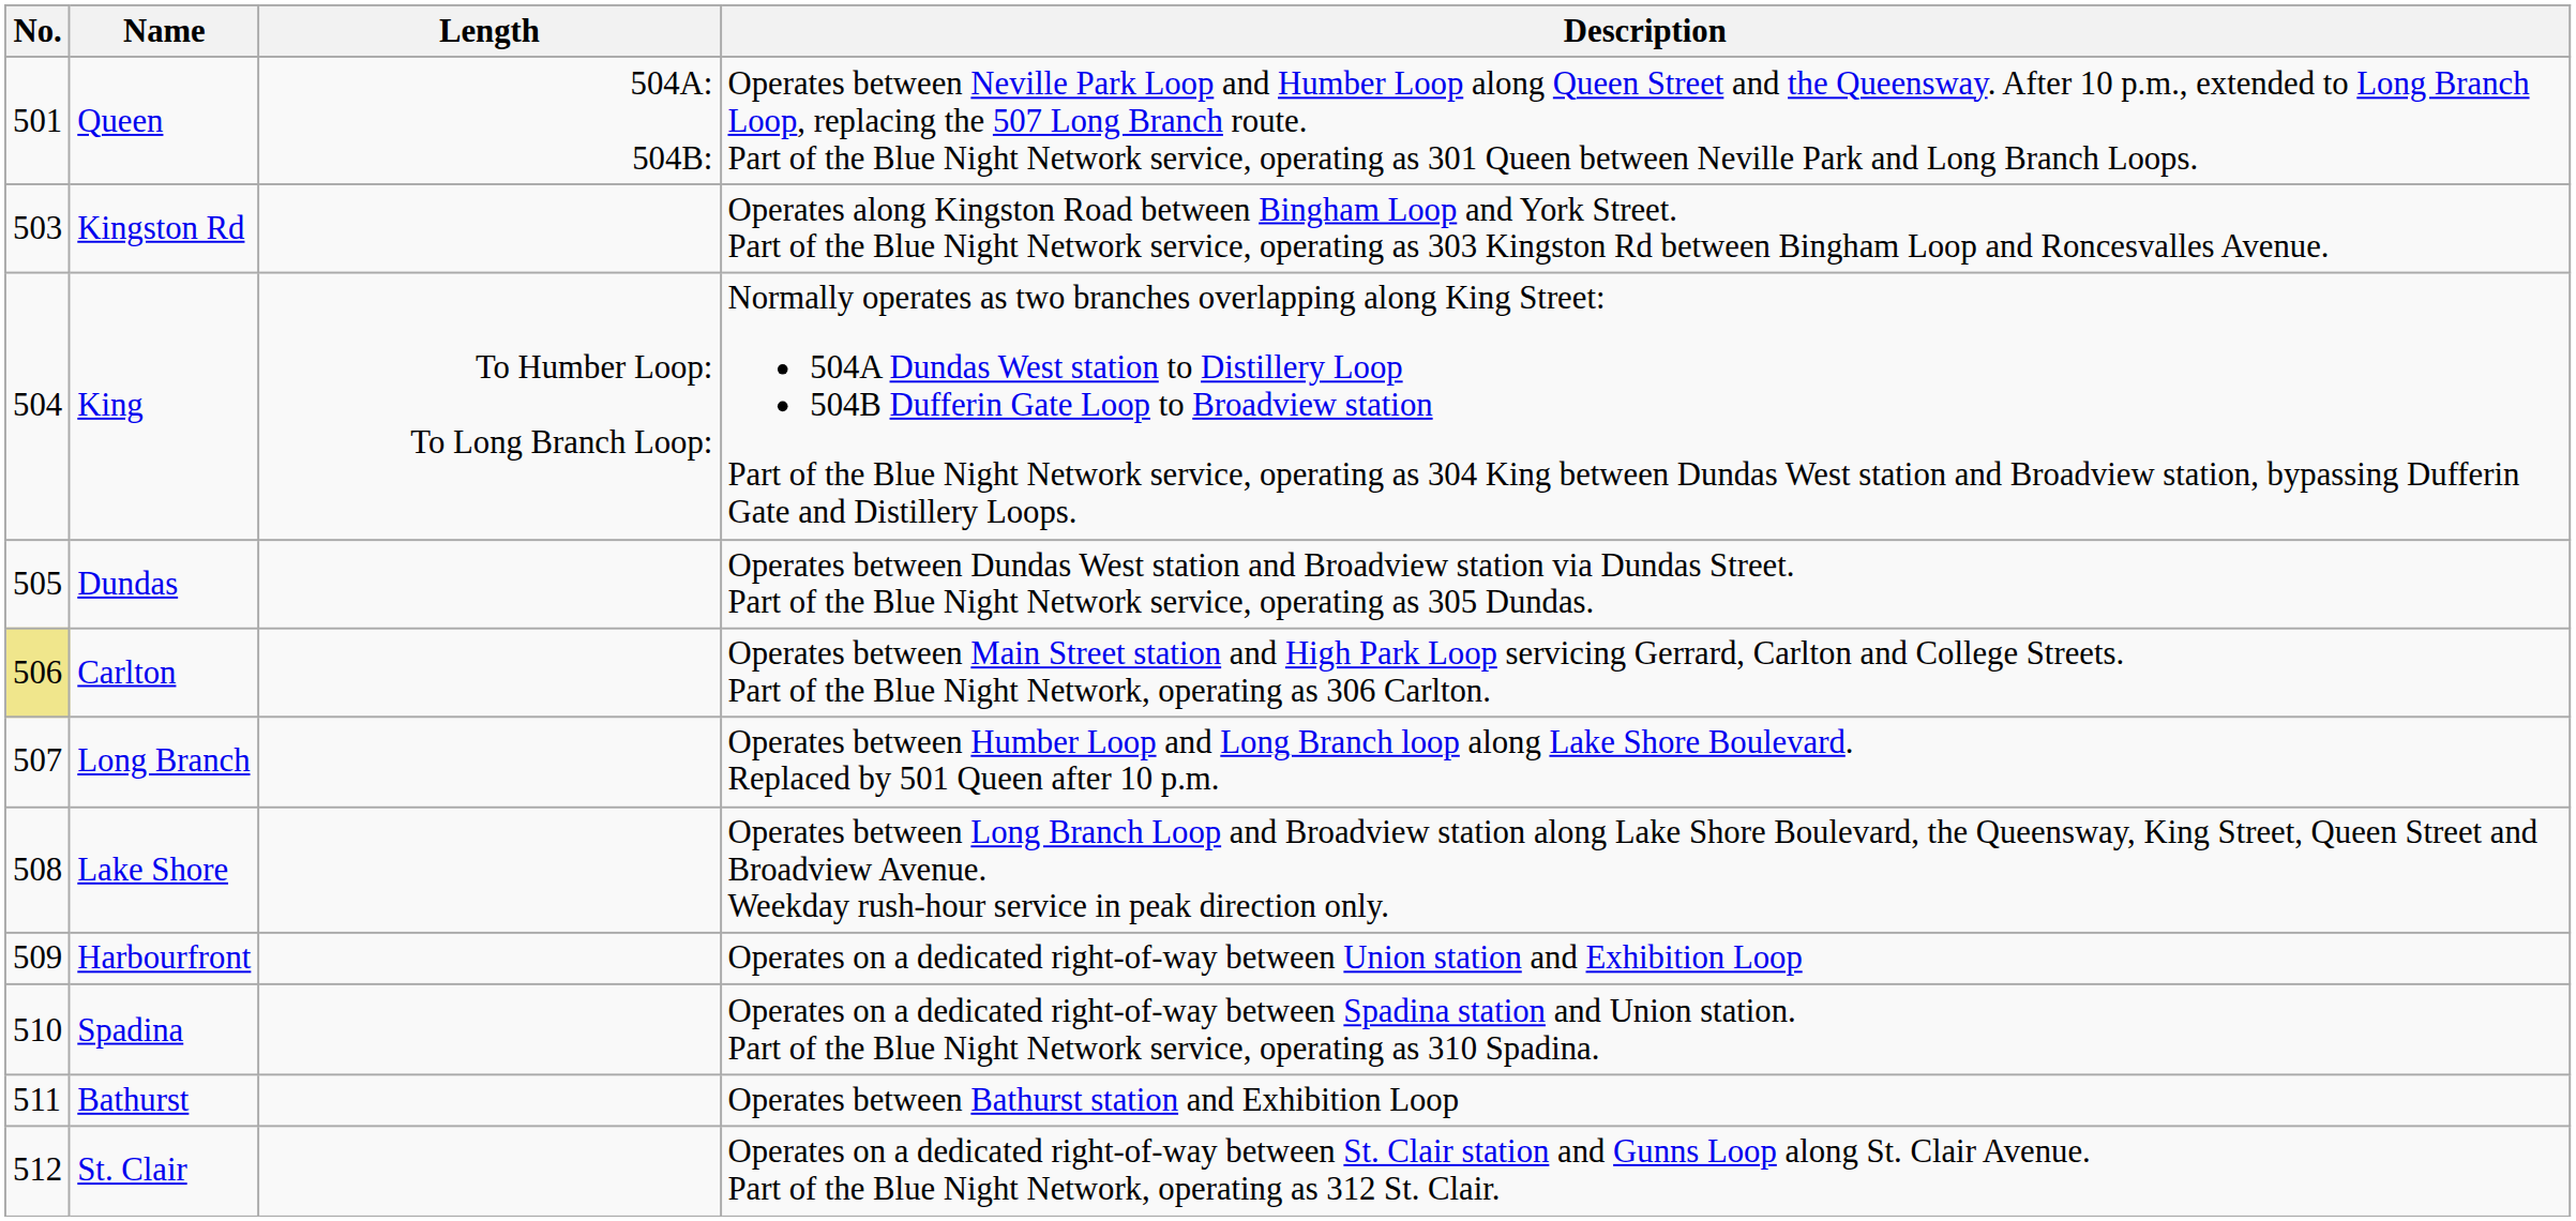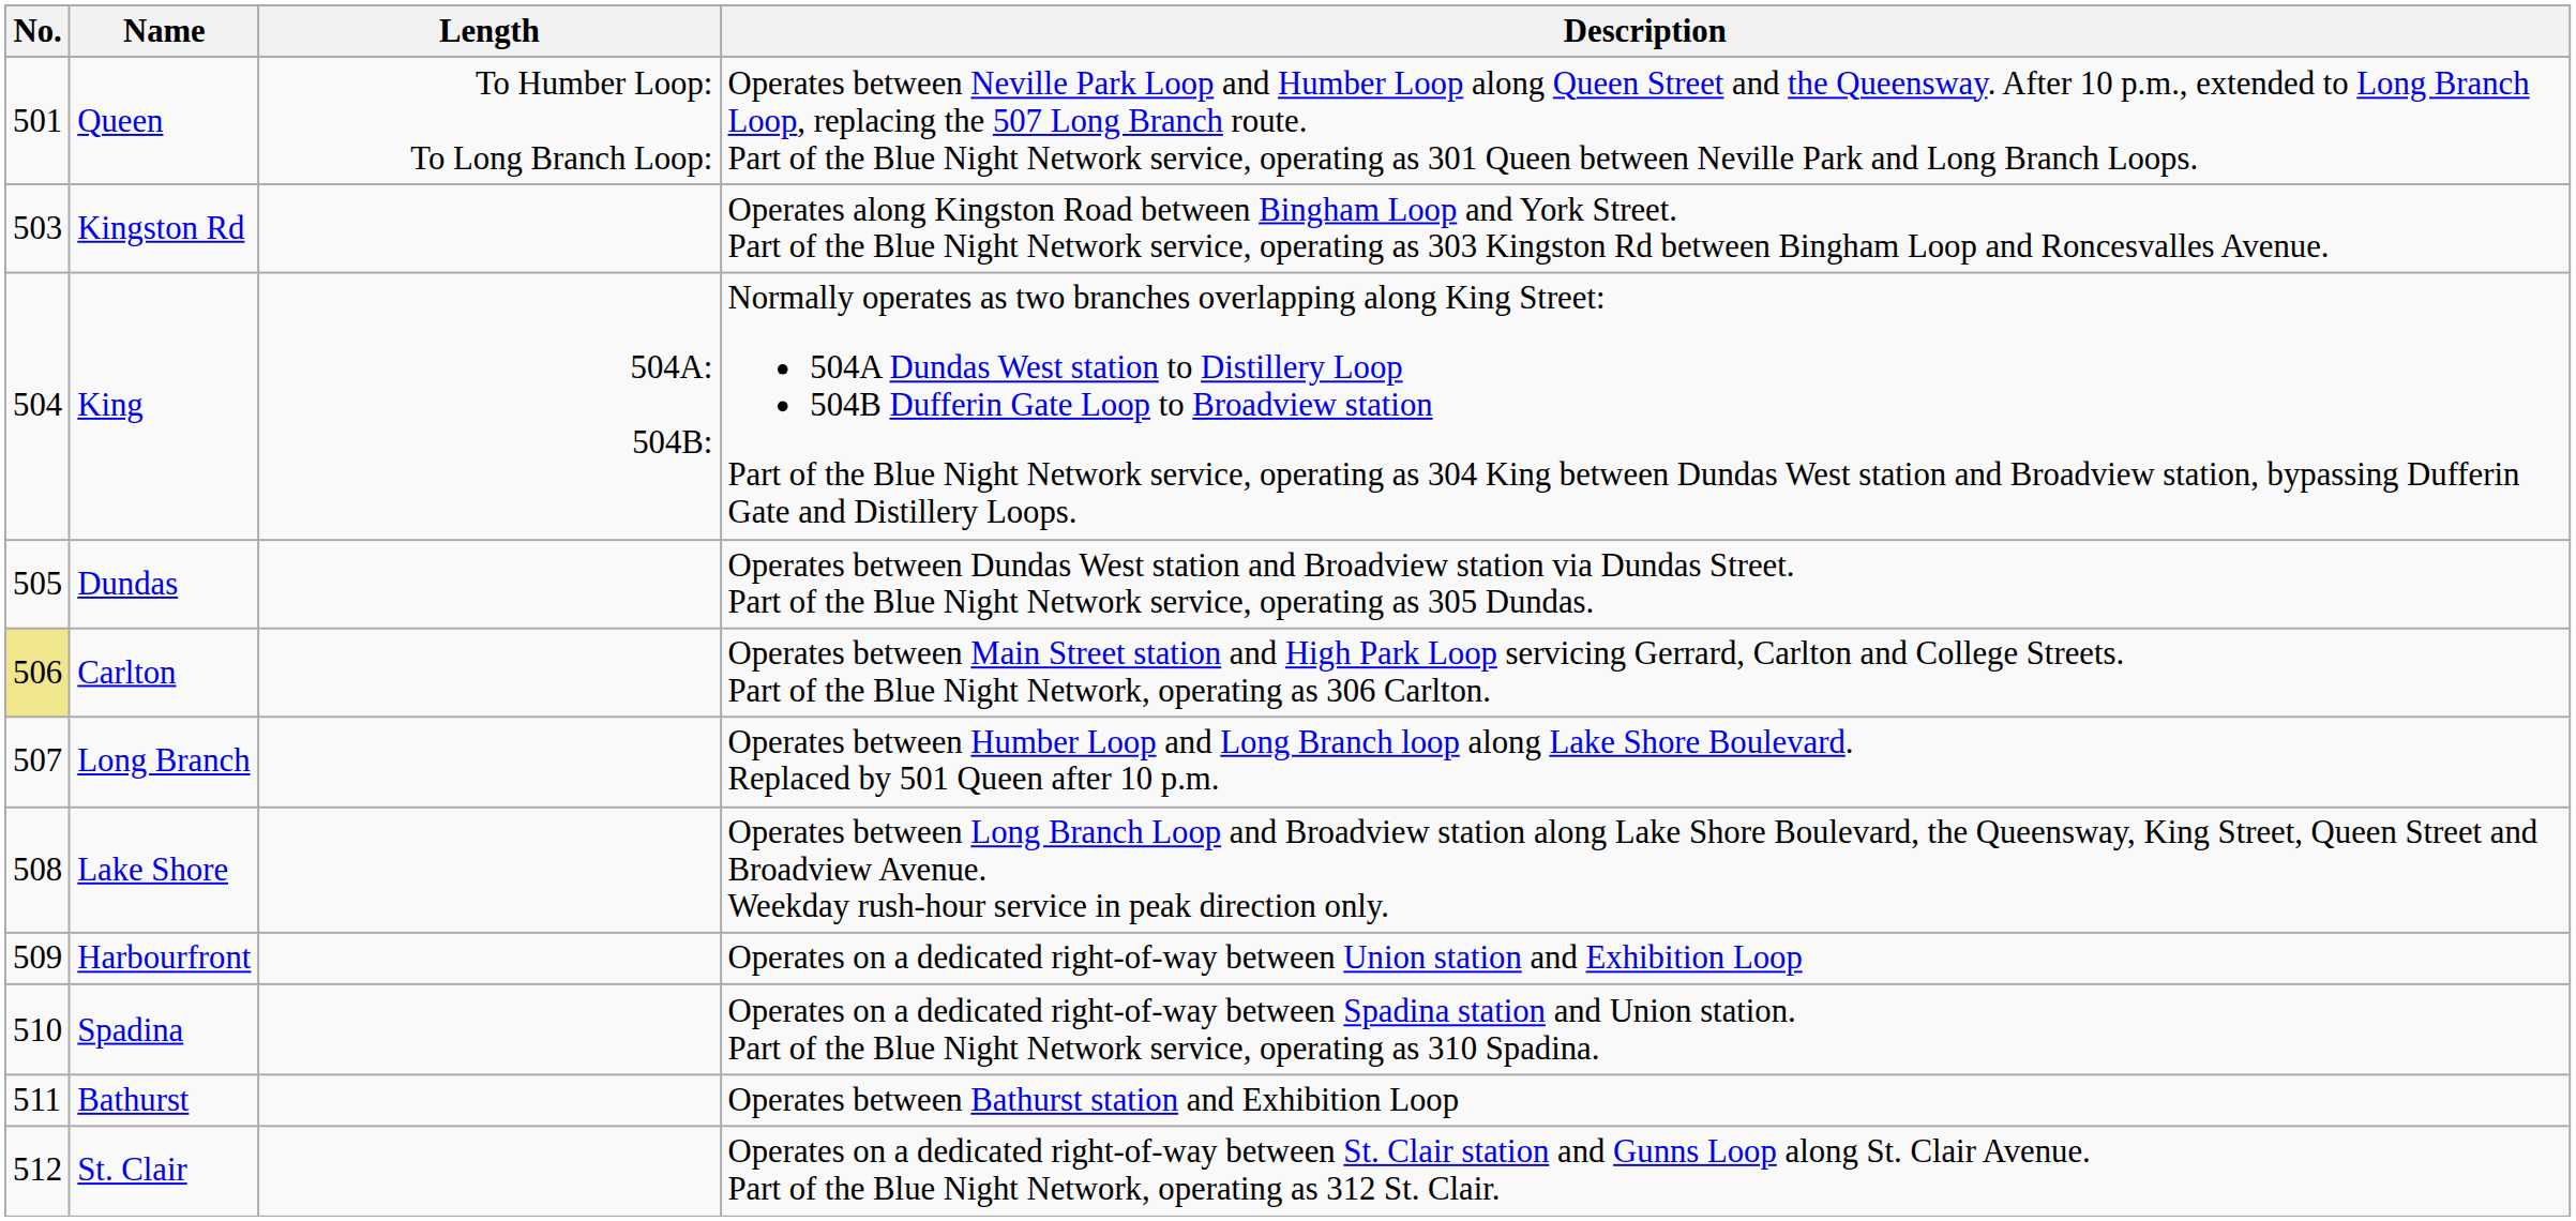Queen | Length: 504A: 504B: -> To Humber Loop: To Long Branch Loop:
King | Length: To Humber Loop: To Long Branch Loop: -> 504A: 504B:
